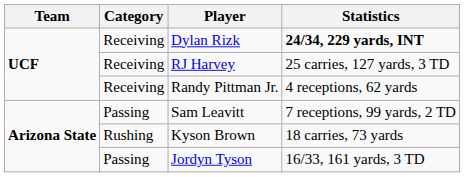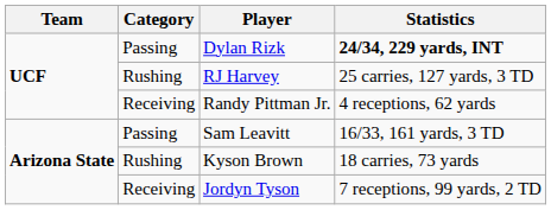Dylan Rizk | Category: Receiving -> Passing
RJ Harvey | Category: Receiving -> Rushing
Sam Leavitt | Statistics: 7 receptions, 99 yards, 2 TD -> 16/33, 161 yards, 3 TD
Jordyn Tyson | Category: Passing -> Receiving
Jordyn Tyson | Statistics: 16/33, 161 yards, 3 TD -> 7 receptions, 99 yards, 2 TD
